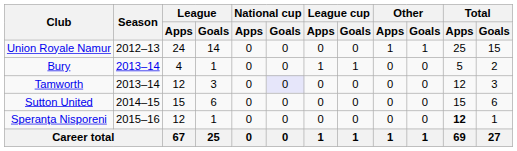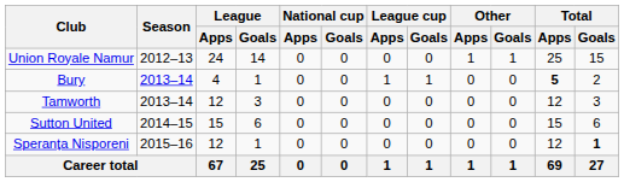Bury | Total / Apps: normal -> bold
Tamworth | National cup / Goals: lavender background -> no background
Speranța Nisporeni | Total / Apps: bold -> normal
Speranța Nisporeni | Total / Goals: normal -> bold
